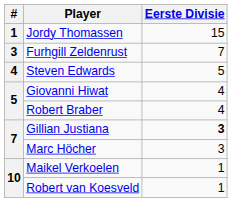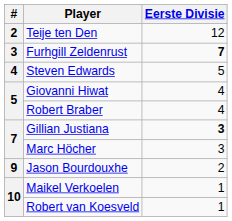- row: 1 | Jordy Thomassen | 15
+ row: 2 | Teije ten Den | 12
Furhgill Zeldenrust | Eerste Divisie: normal -> bold
+ row: 9 | Jason Bourdouxhe | 2
